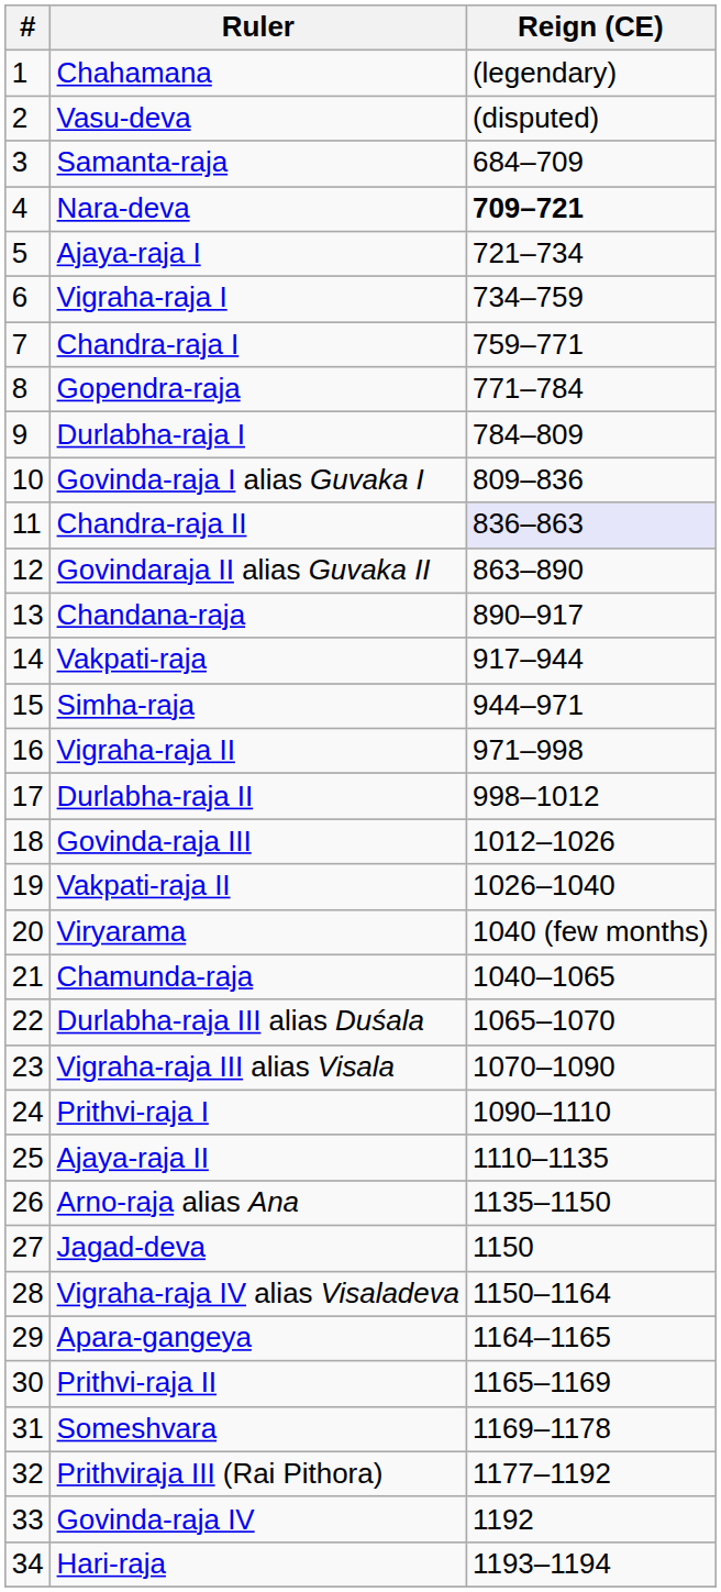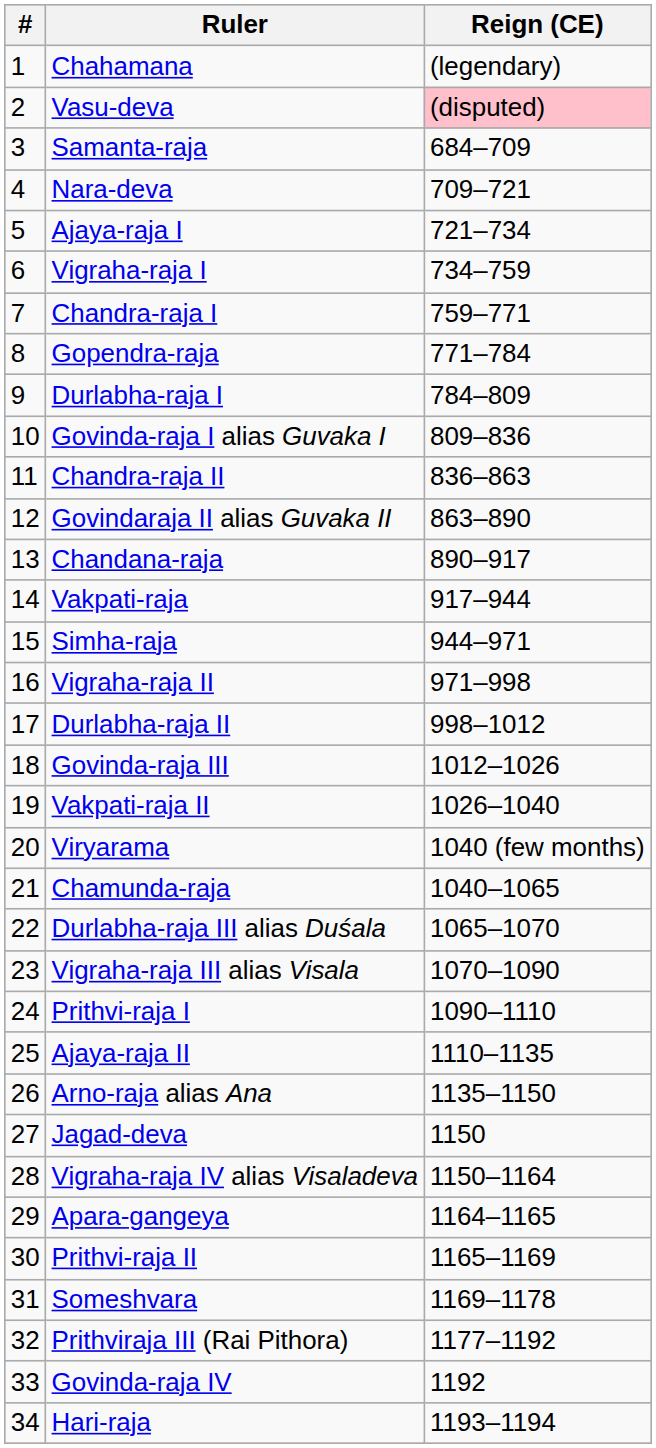Vasu-deva | Reign (CE): no background -> pink background
Nara-deva | Reign (CE): bold -> normal
Chandra-raja II | Reign (CE): lavender background -> no background
